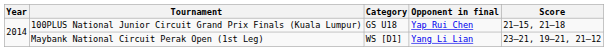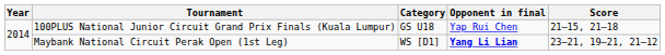Maybank National Circuit Perak Open (1st Leg) | Opponent in final: normal -> bold
